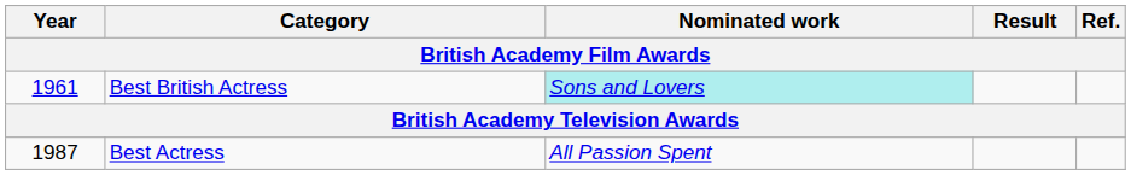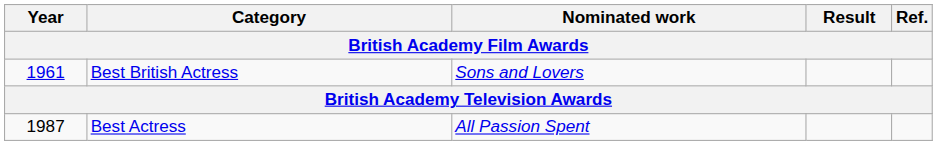Best British Actress | Nominated work: paleturquoise background -> no background
